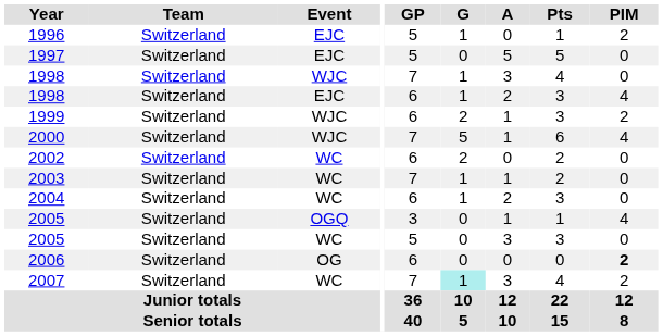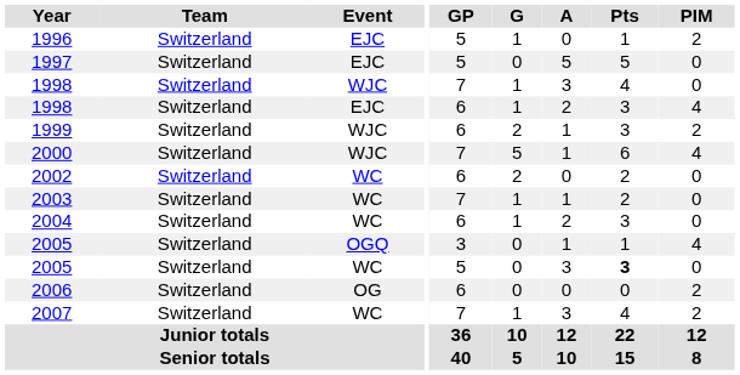2005 / WC | Pts: normal -> bold
2006 | PIM: bold -> normal
2007 | G: paleturquoise background -> no background
